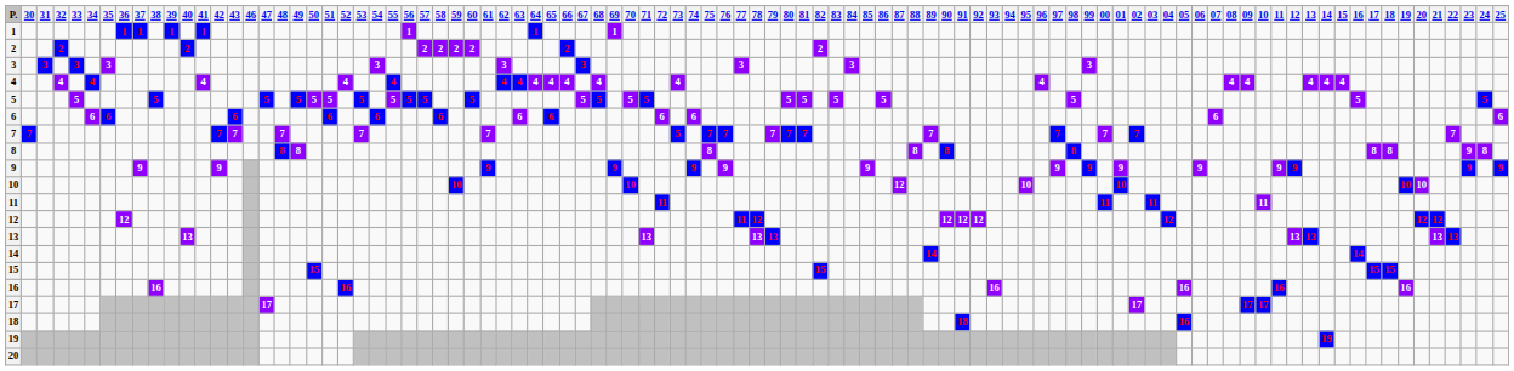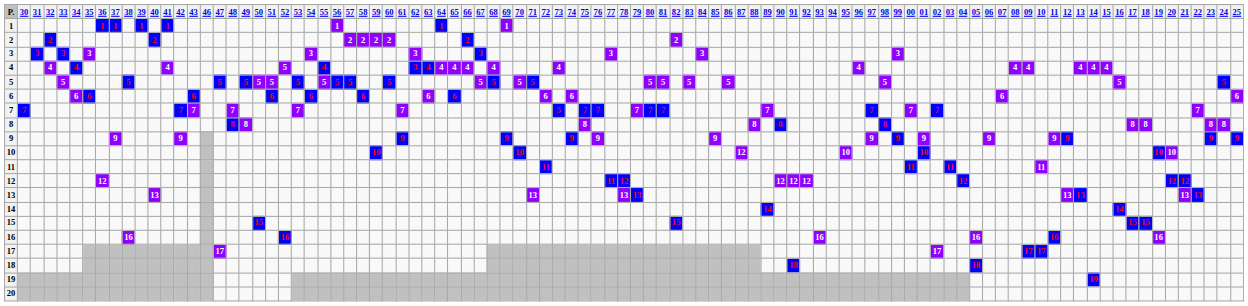row 5 | 52: 4 -> 5
row 5 | 62: 4 -> 3
row 9 | 23: 9 -> 8
row 19 | 05: 16 -> 18
